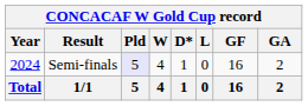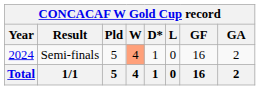Semi-finals | Pld: lavender background -> no background
Semi-finals | W: no background -> lightsalmon background
